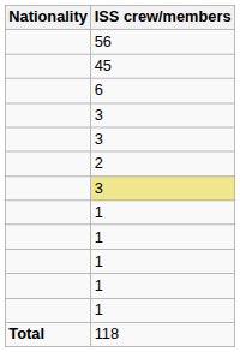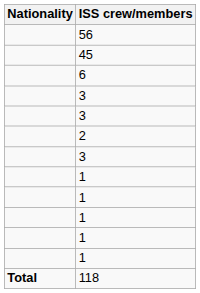row 8 | ISS crew/members: khaki background -> no background
